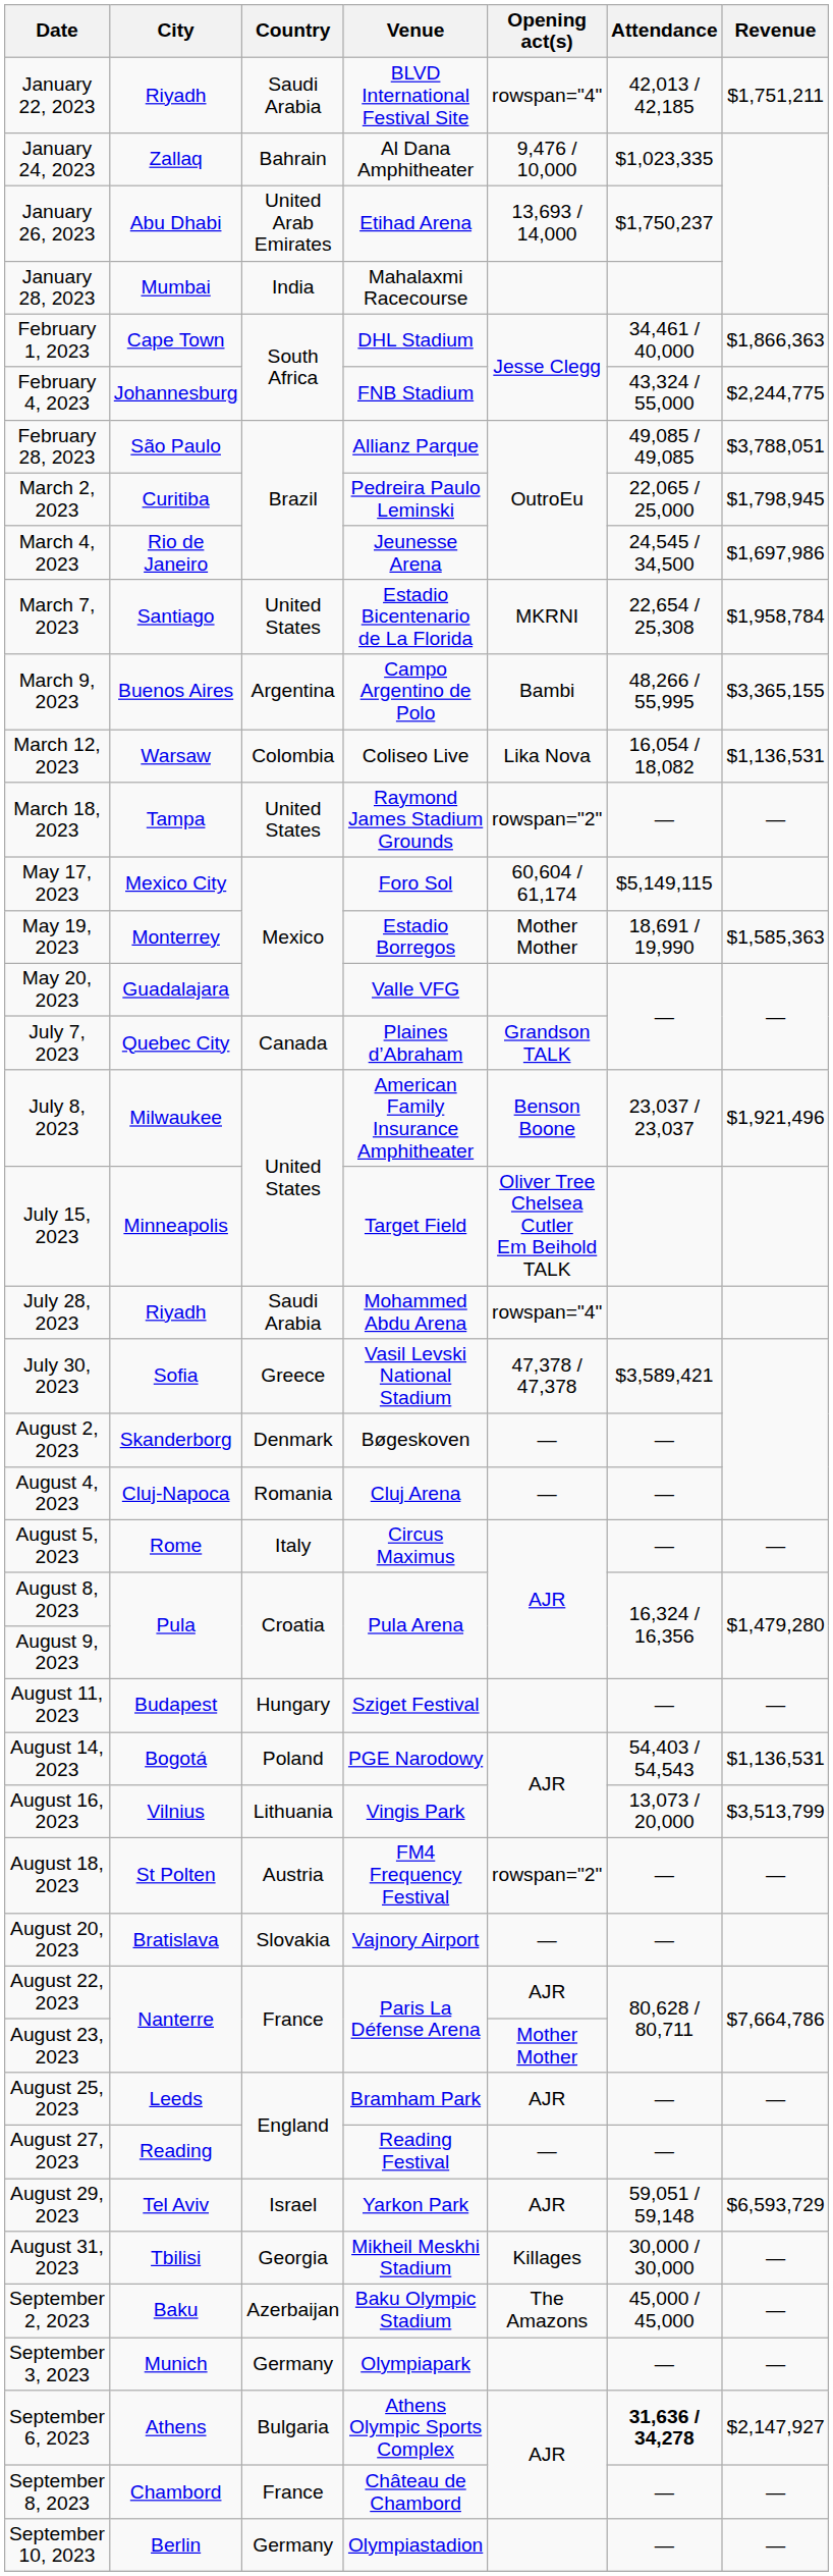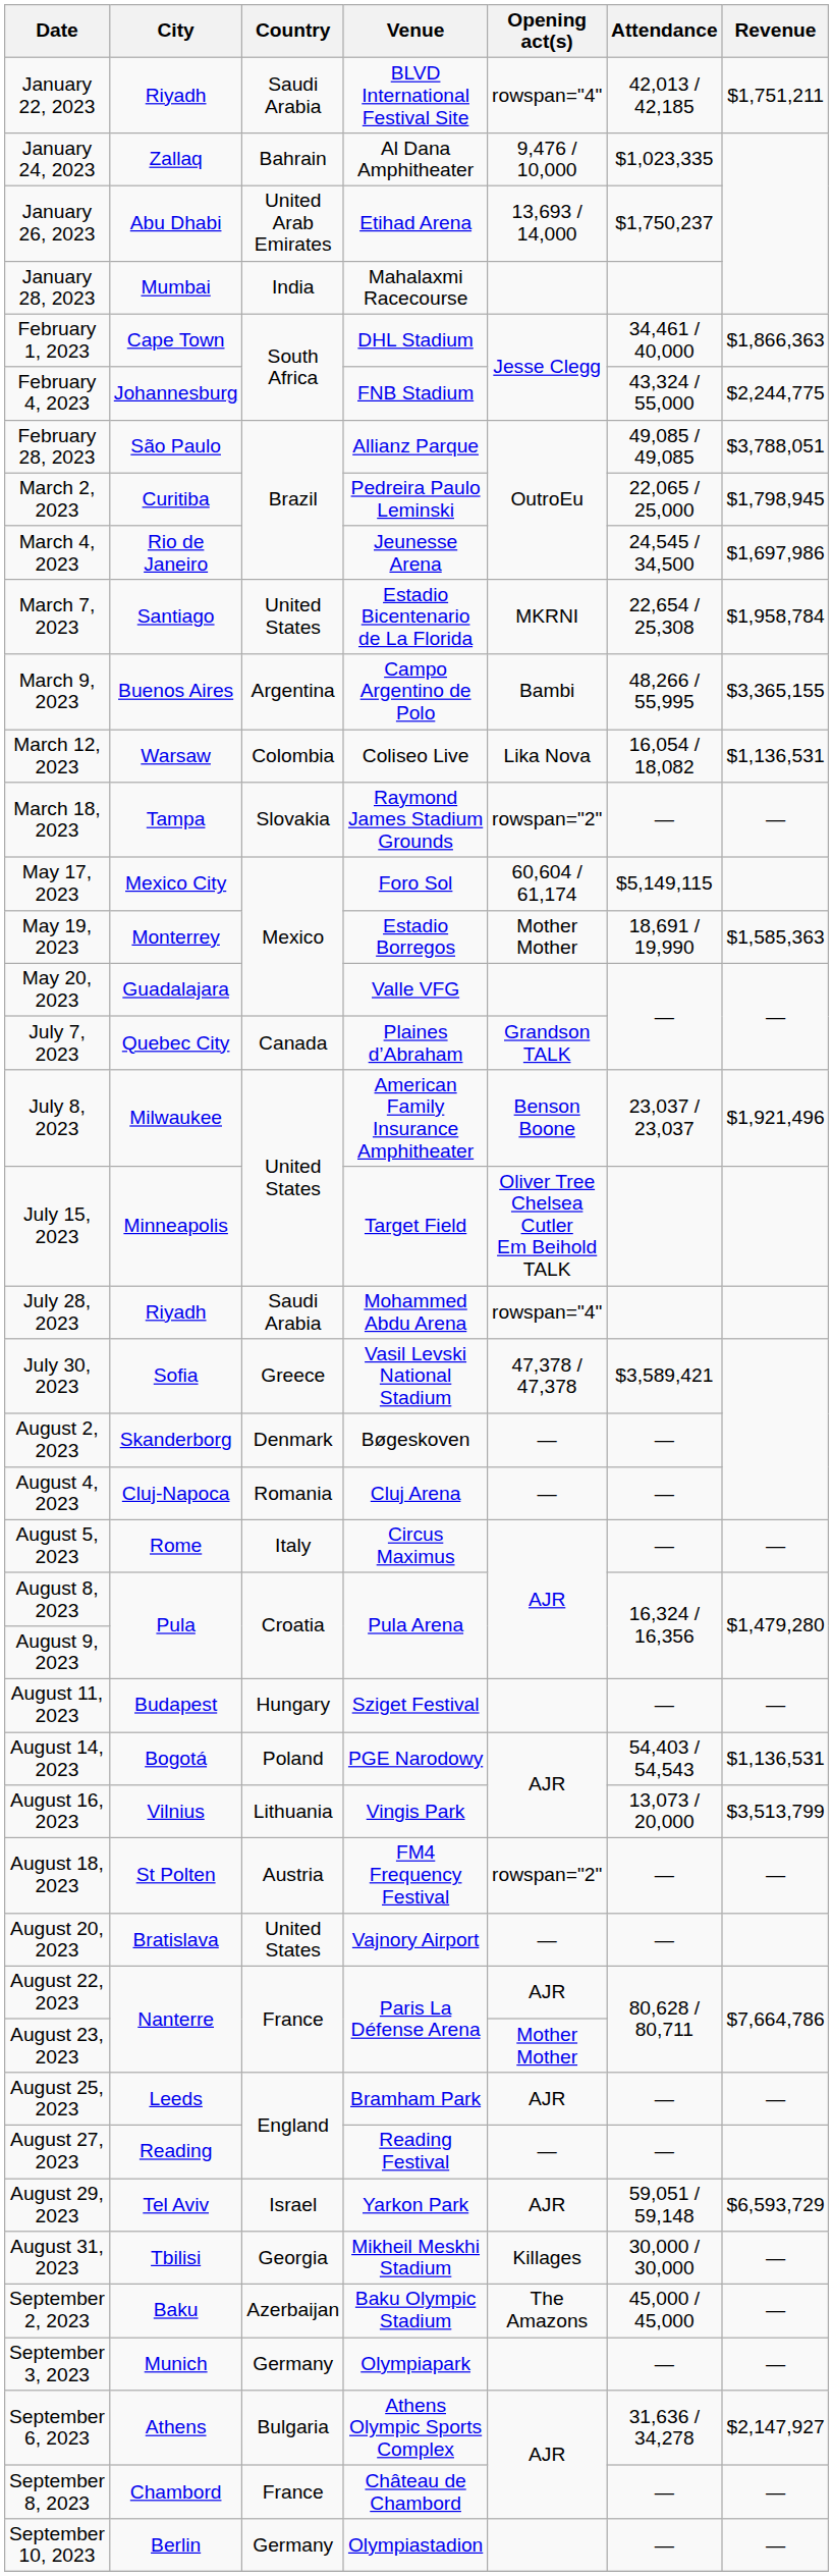March 18, 2023 | Country: United States -> Slovakia
August 20, 2023 | Country: Slovakia -> United States
September 6, 2023 | Attendance: bold -> normal
